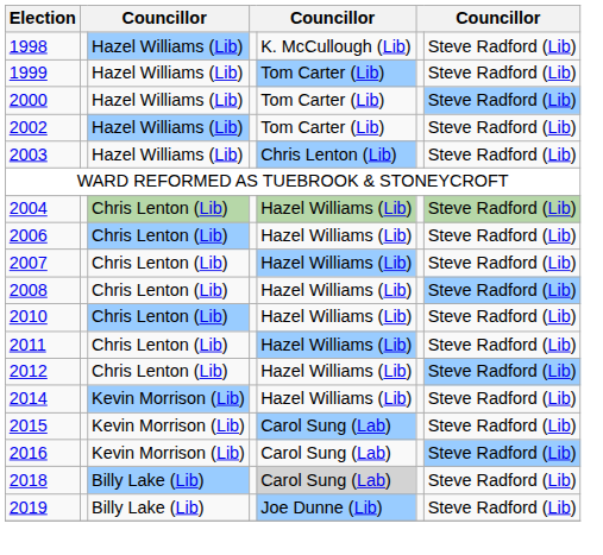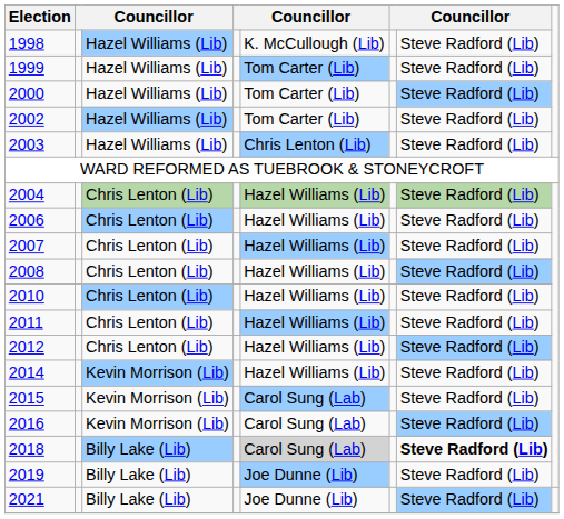2018 | column 7: normal -> bold
+ row: 2021 | Billy Lake (Lib) | Joe Dunne (Lib) | Steve Radford (Lib)
